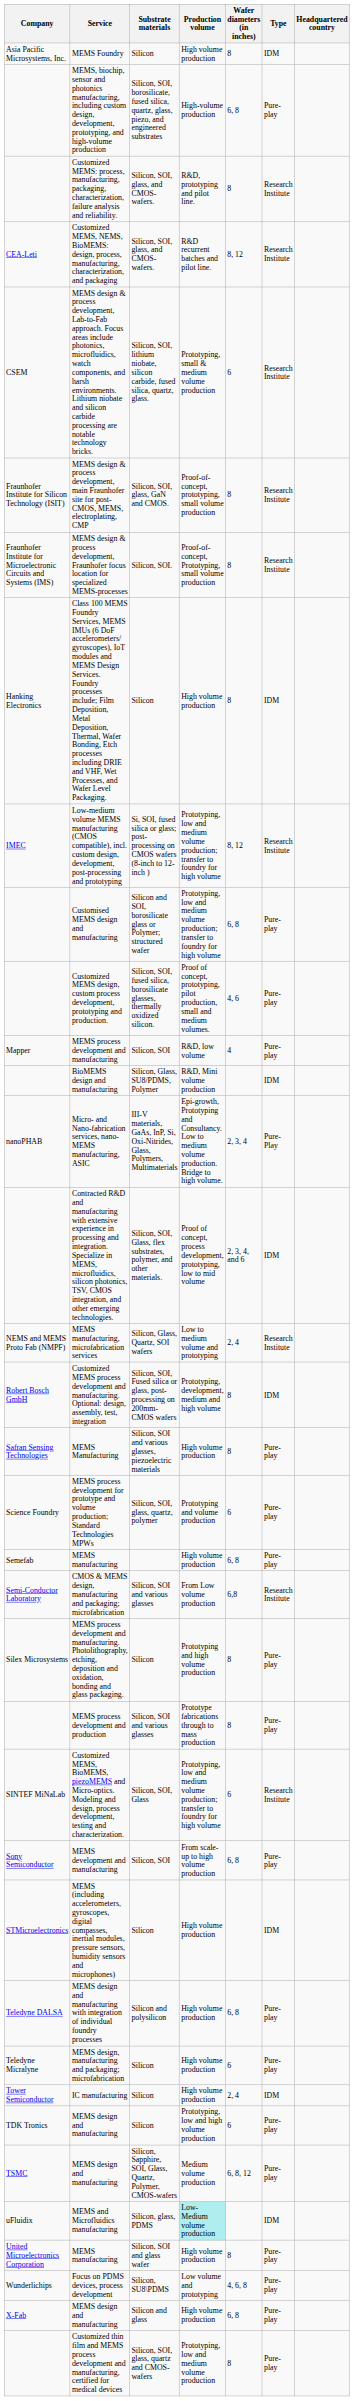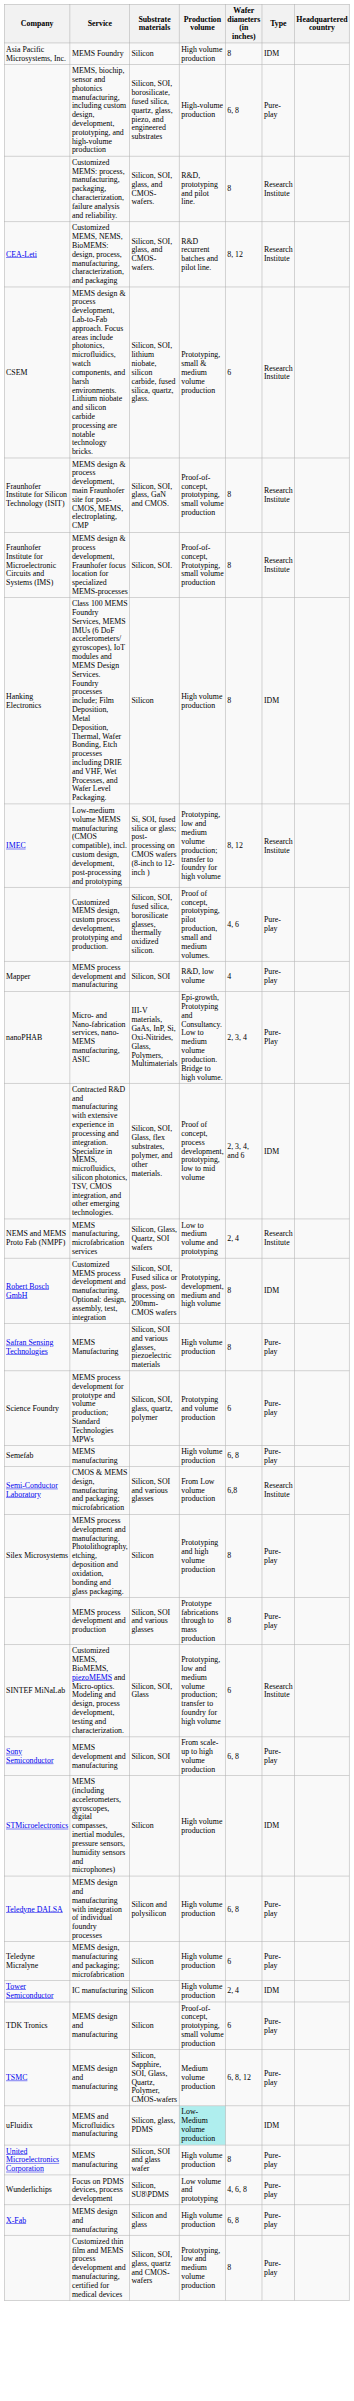- row: Customised MEMS design and manufacturing | Silicon and SOI, borosilicate glass or Polymer; structured wafer | Prototyping, low and medium volume production; transfer to foundry for high volume | 6, 8 | Pure-play
- row: BioMEMS design and manufacturing | Silicon, Glass, SU8/PDMS, Polymer | R&D, Mini volume production | IDM
TDK Tronics / MEMS design and manufacturing | Production volume: Prototyping, low and high volume production -> Proof-of-concept, prototyping, small volume production
